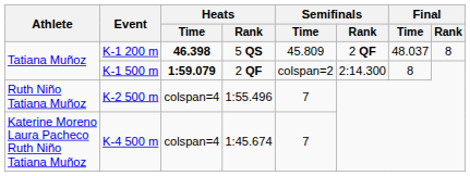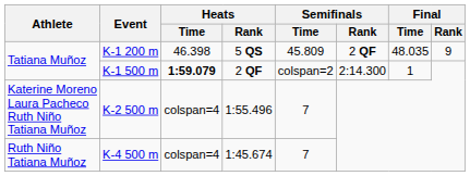K-1 200 m | Heats / Time: bold -> normal
K-1 200 m | Final / Time: 48.037 -> 48.035
K-1 200 m | Final / Rank: 8 -> 9
K-1 500 m | Final / Time: 8 -> 1
K-2 500 m | Athlete: Ruth Niño Tatiana Muñoz -> Katerine Moreno Laura Pacheco Ruth Niño Tatiana Muñoz
K-4 500 m | Athlete: Katerine Moreno Laura Pacheco Ruth Niño Tatiana Muñoz -> Ruth Niño Tatiana Muñoz
